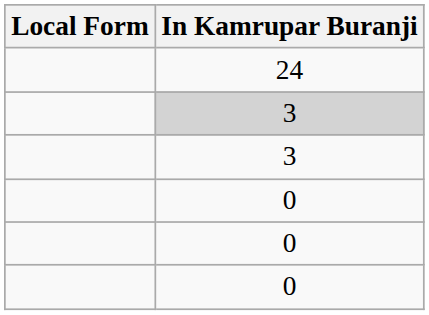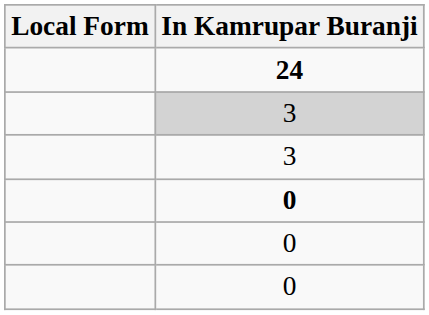row 2 | In Kamrupar Buranji: normal -> bold
row 5 | In Kamrupar Buranji: normal -> bold
